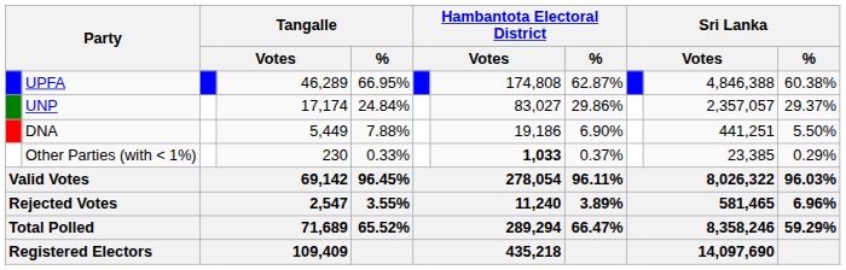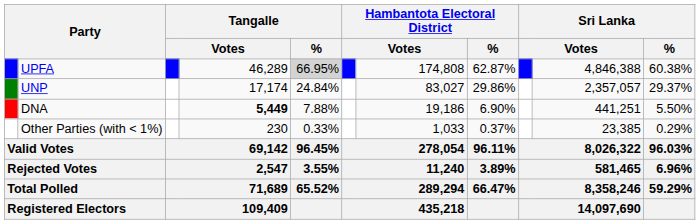UPFA | Tangalle / %: no background -> lightgrey background
DNA | column 4: normal -> bold
Other Parties (with < 1%) | column 7: bold -> normal
